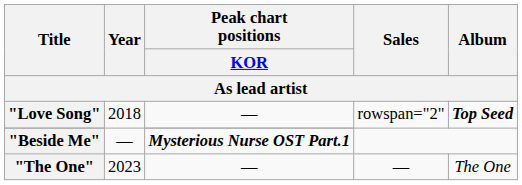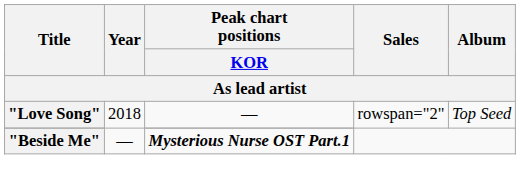"Love Song" | Album: bold -> normal
- row: "The One" | 2023 | — | — | The One
